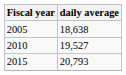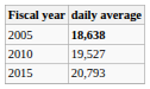2005 | daily average: normal -> bold
